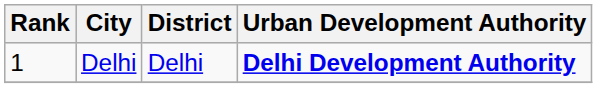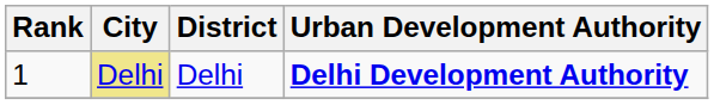row 2 | City: no background -> khaki background
